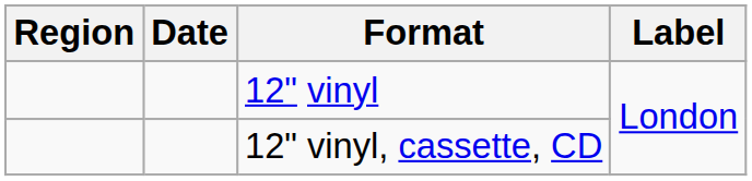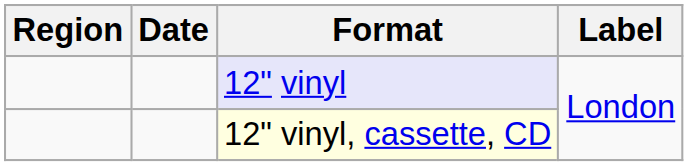12" vinyl | Format: no background -> lavender background
12" vinyl, cassette, CD | Format: no background -> lightyellow background
